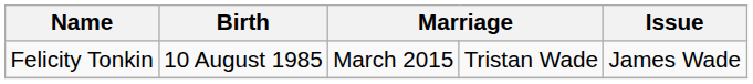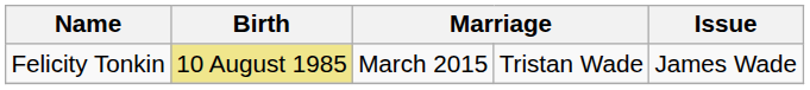Felicity Tonkin | Birth: no background -> khaki background
